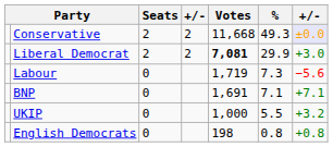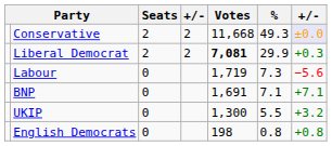Liberal Democrat | column 7: +3.0 -> +0.3
UKIP | Votes: 1,000 -> 1,300
